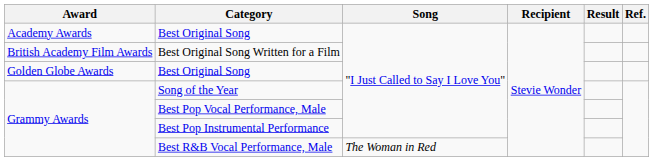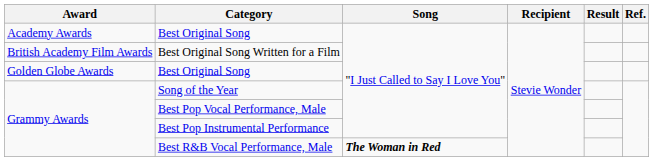Best R&B Vocal Performance, Male | Song: normal -> bold
